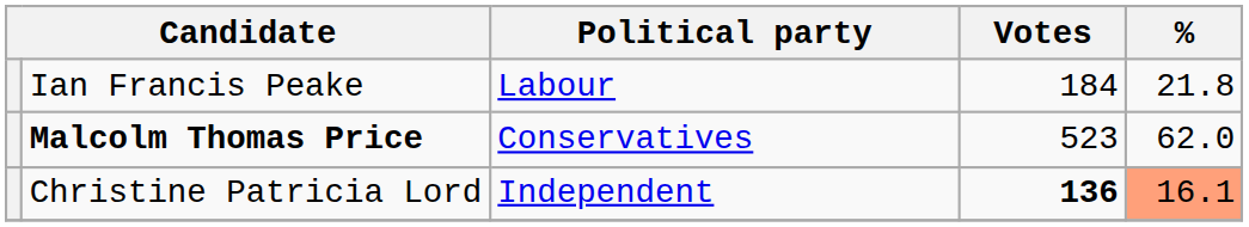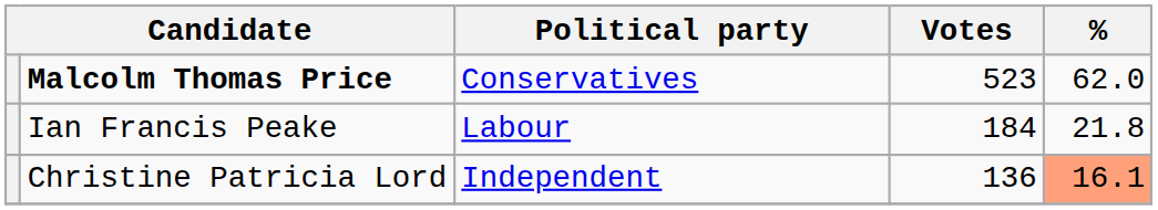rows swapped: Malcolm Thomas Price <-> Ian Francis Peake
Christine Patricia Lord | Votes: bold -> normal
